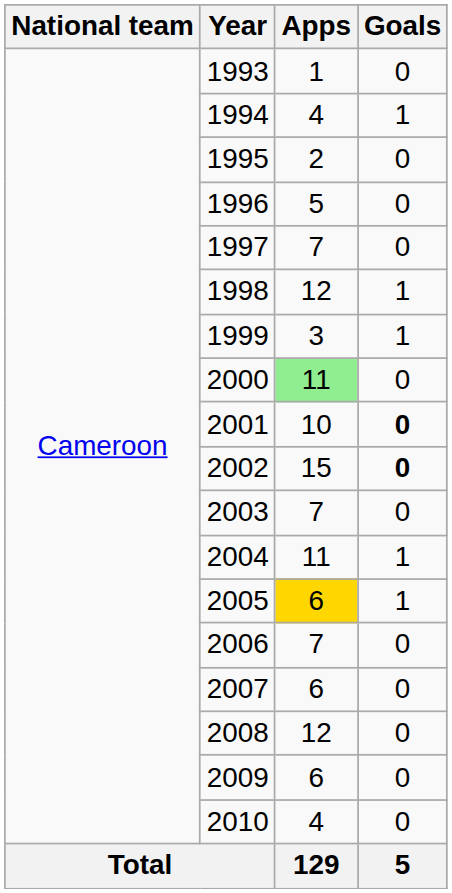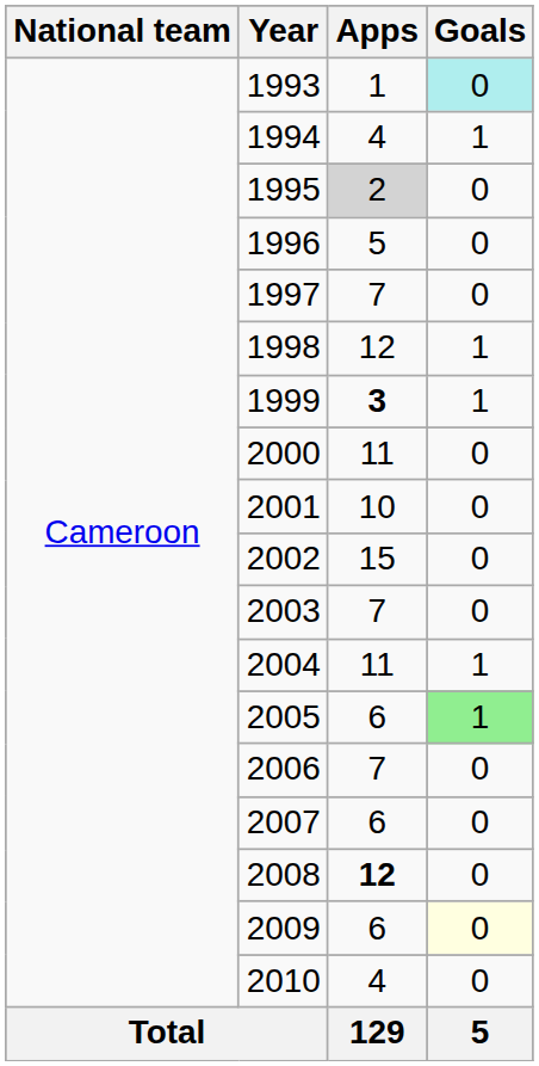1993 | Goals: no background -> paleturquoise background
1995 | Apps: no background -> lightgrey background
1999 | Apps: normal -> bold
2000 | Apps: lightgreen background -> no background
2001 | Goals: bold -> normal
2002 | Goals: bold -> normal
2005 | Apps: gold background -> no background
2005 | Goals: no background -> lightgreen background
2008 | Apps: normal -> bold
2009 | Goals: no background -> lightyellow background
